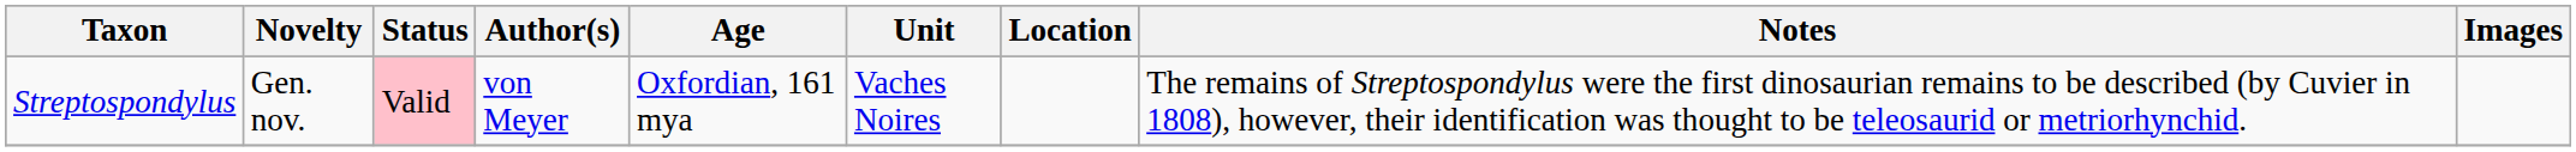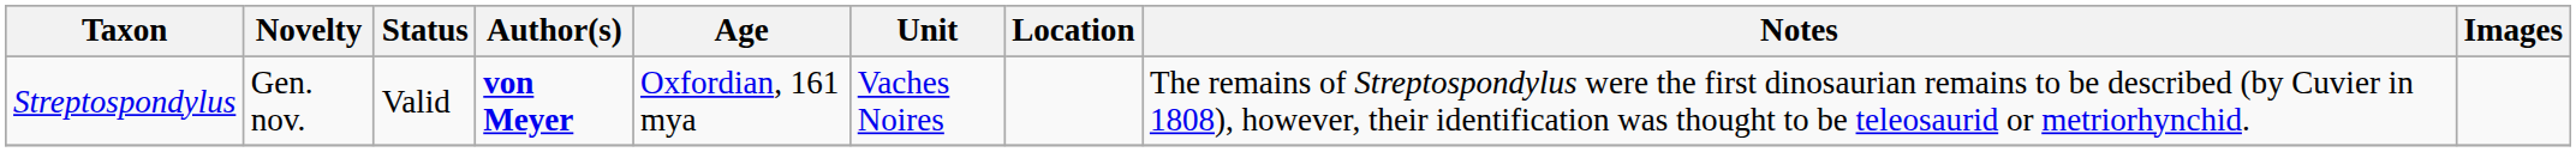Streptospondylus | Status: pink background -> no background
Streptospondylus | Author(s): normal -> bold
